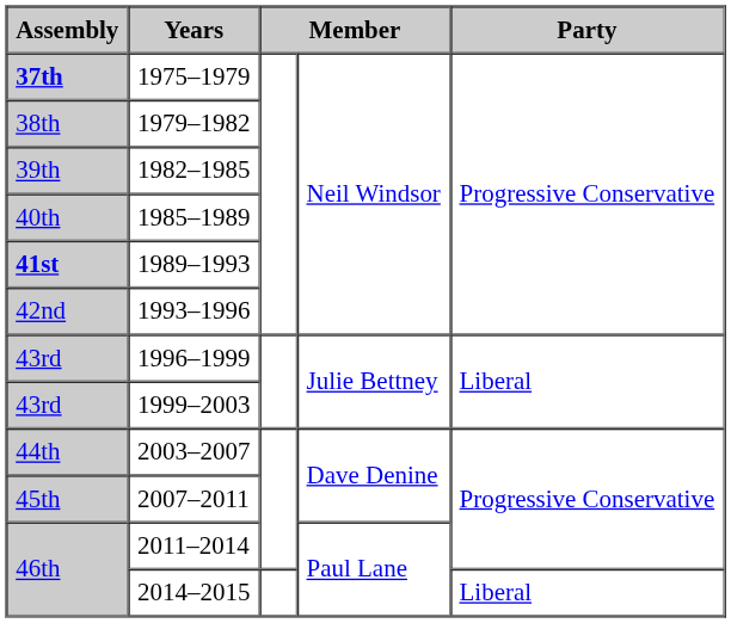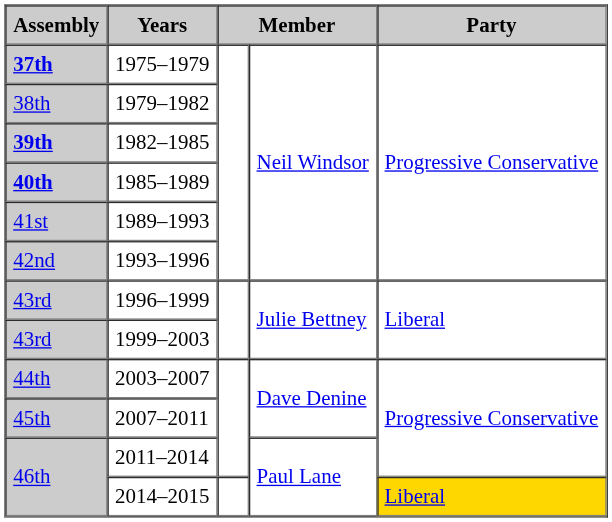1982–1985 | Assembly: normal -> bold
1985–1989 | Assembly: normal -> bold
1989–1993 | Assembly: bold -> normal
2014–2015 | Party: no background -> gold background
